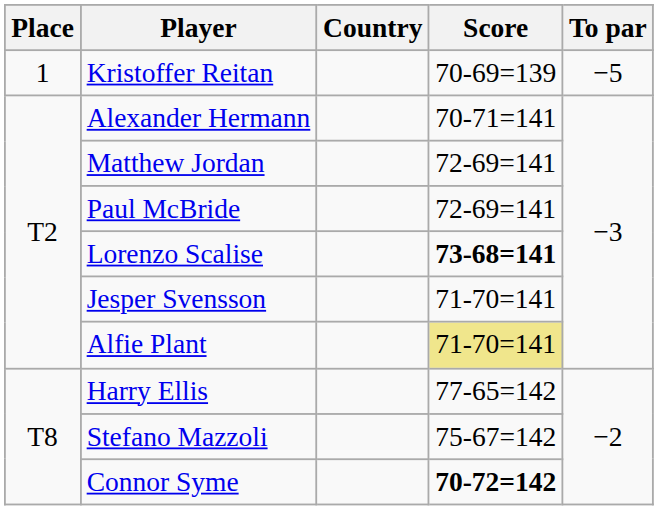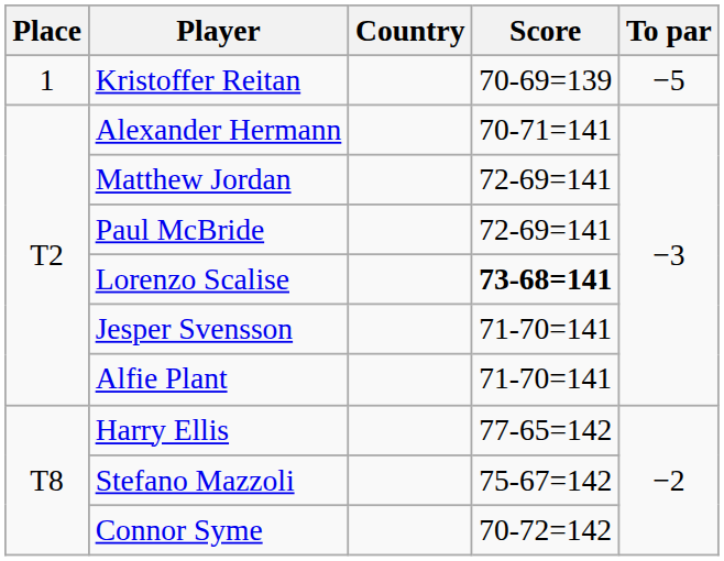Alfie Plant | Score: khaki background -> no background
Connor Syme | Score: bold -> normal
